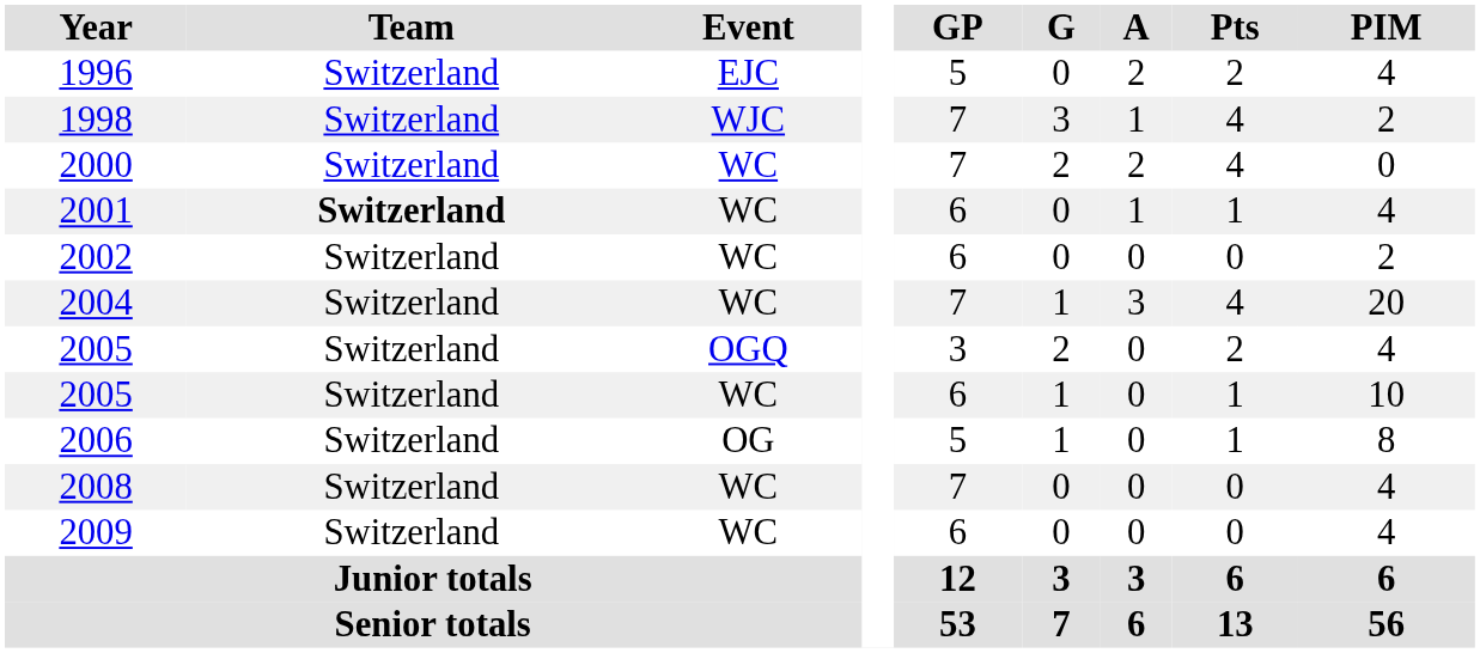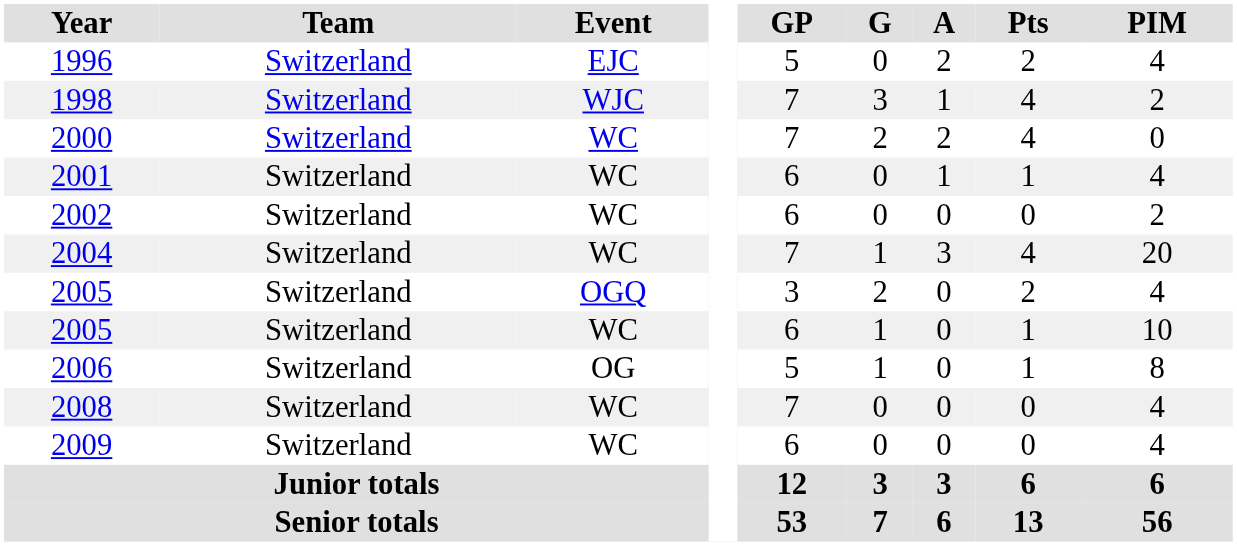2001 | Team: bold -> normal
